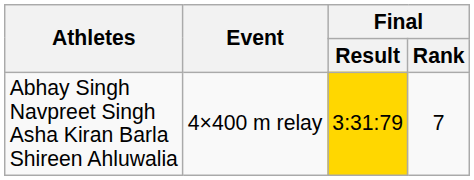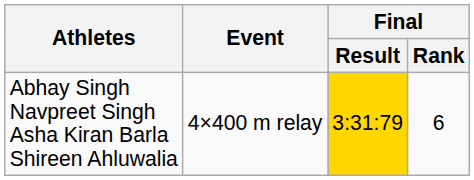row 3 | Final / Rank: 7 -> 6
